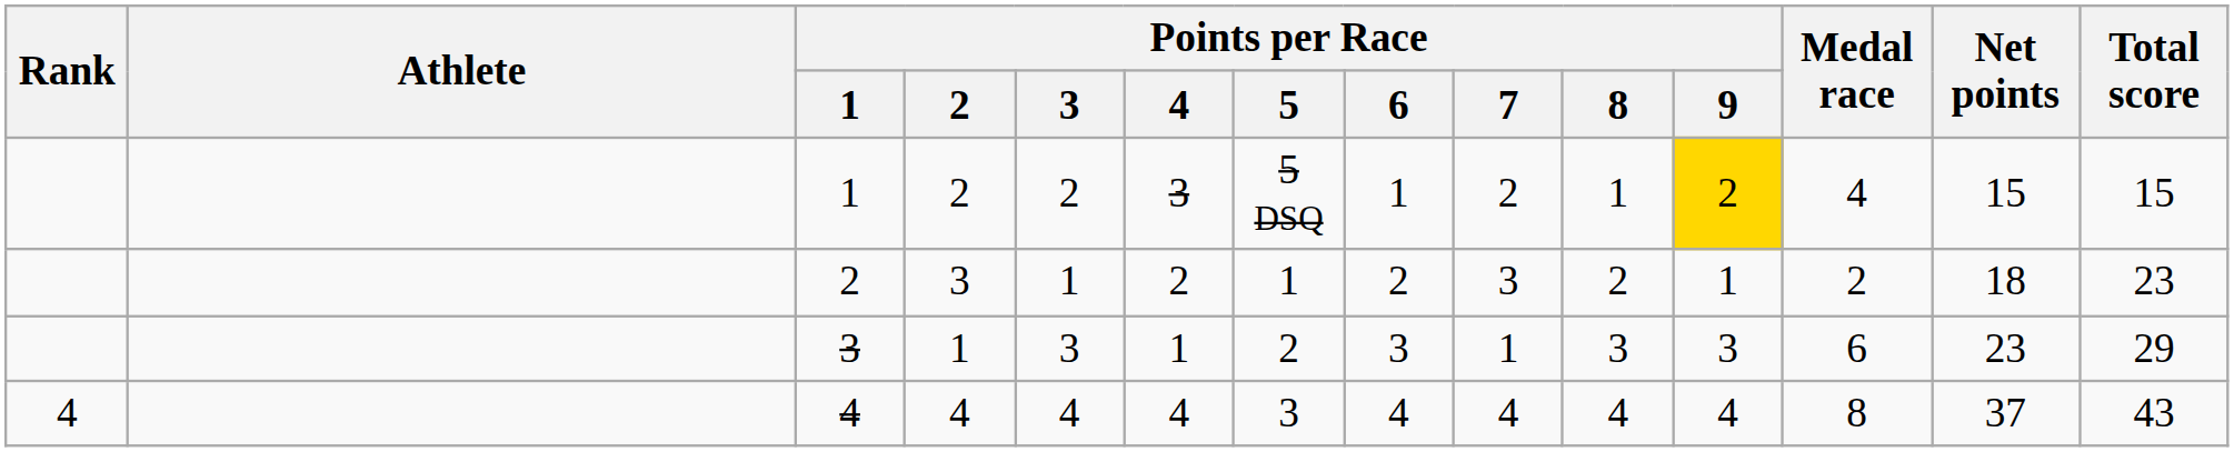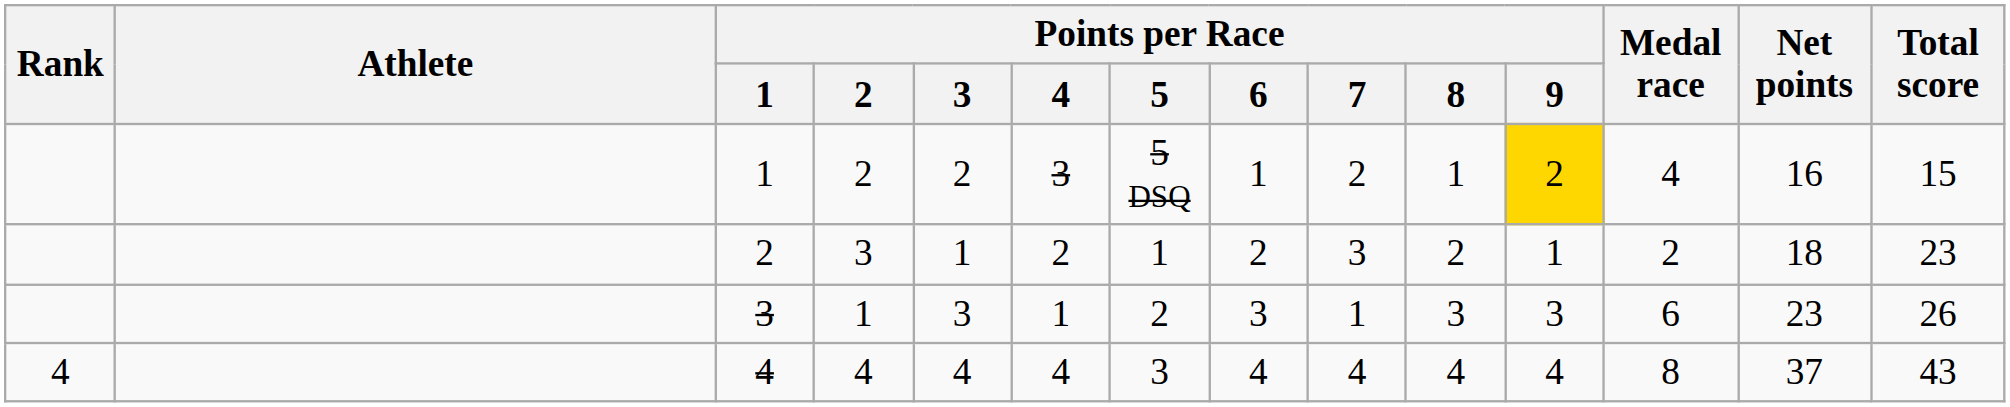row 3 | Net points: 15 -> 16
row 5 | Total score: 29 -> 26
